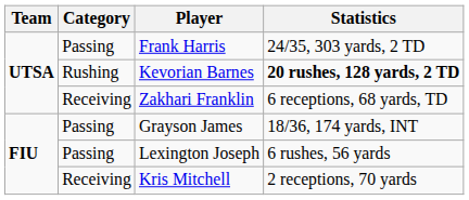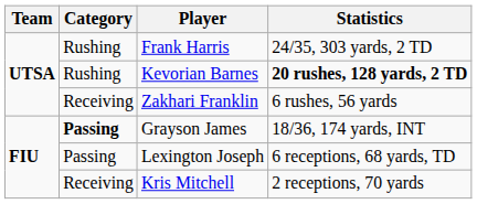Frank Harris | Category: Passing -> Rushing
Zakhari Franklin | Statistics: 6 receptions, 68 yards, TD -> 6 rushes, 56 yards
Grayson James | Category: normal -> bold
Lexington Joseph | Statistics: 6 rushes, 56 yards -> 6 receptions, 68 yards, TD
